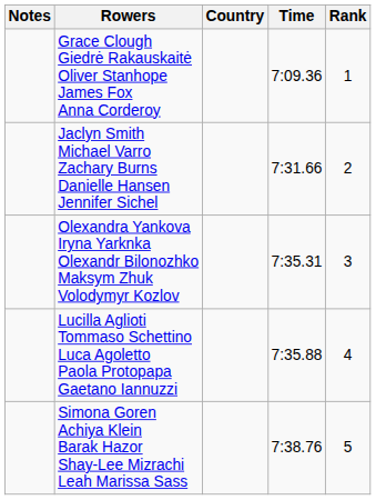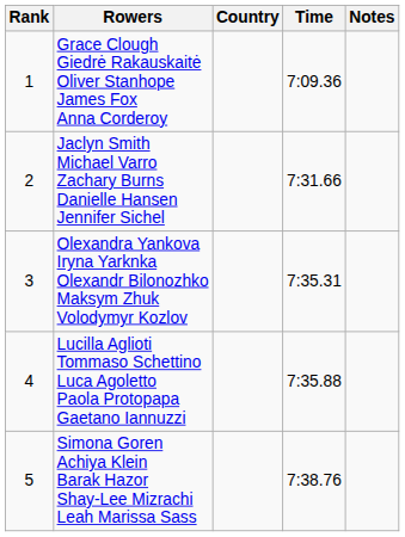columns swapped: Rank <-> Notes
